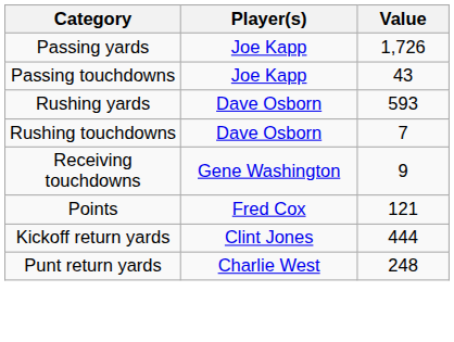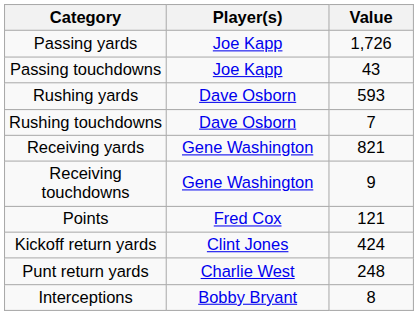+ row: Receiving yards | Gene Washington | 821
Kickoff return yards | Value: 444 -> 424
+ row: Interceptions | Bobby Bryant | 8
